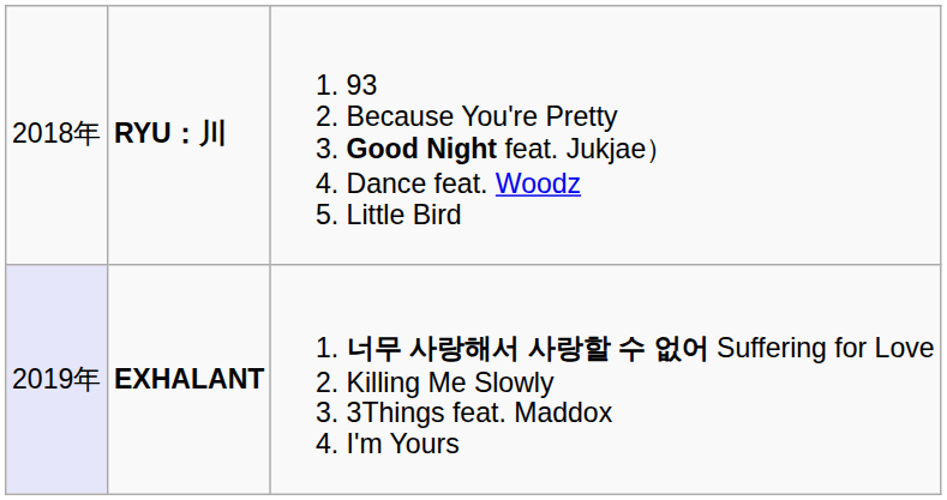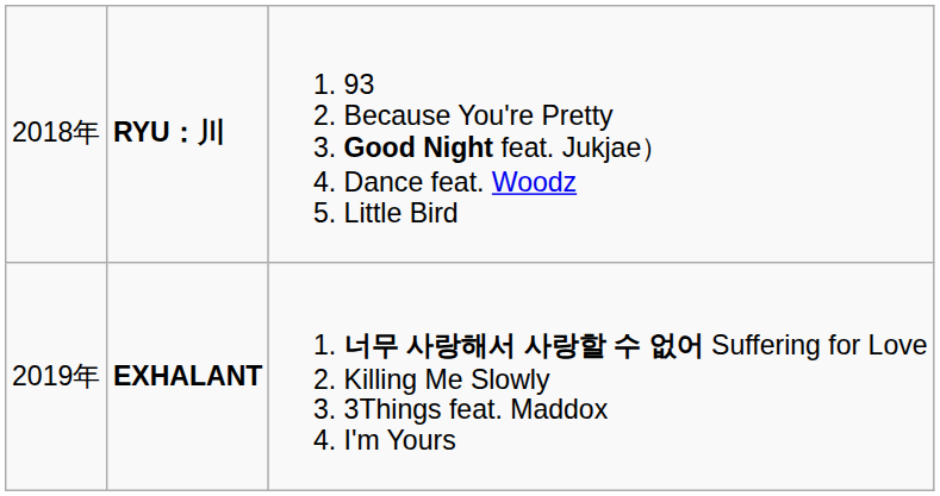EXHALANT | column 1: lavender background -> no background
